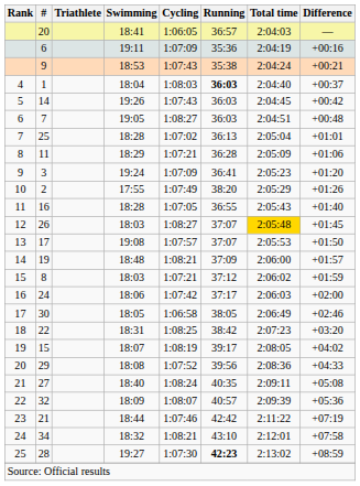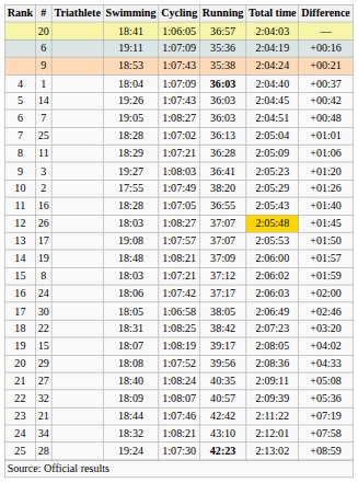1 | Cycling: 1:08:03 -> 1:07:09
3 | Swimming: 19:24 -> 19:27
3 | Cycling: 1:07:09 -> 1:08:03
28 | Swimming: 19:27 -> 19:24
